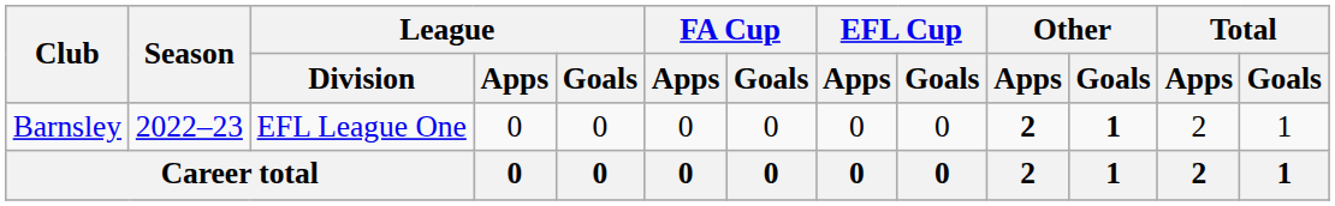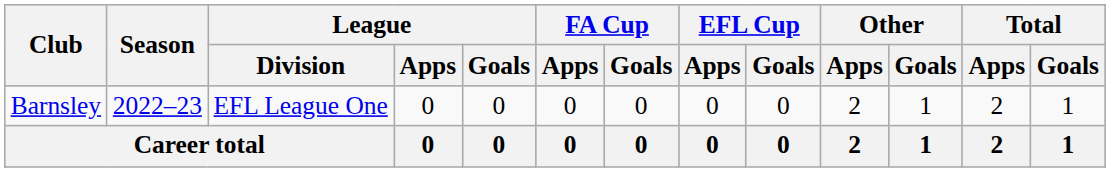Barnsley | Other / Apps: bold -> normal
Barnsley | Other / Goals: bold -> normal
